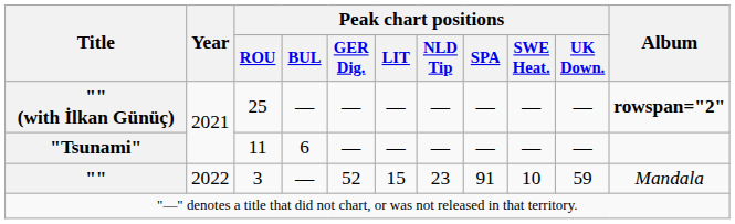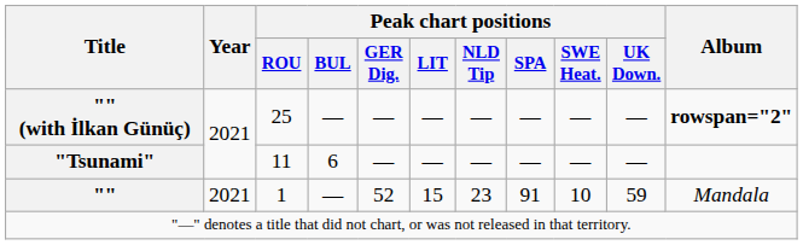"" | Year: 2022 -> 2021
"" | Peak chart positions / ROU: 3 -> 1
